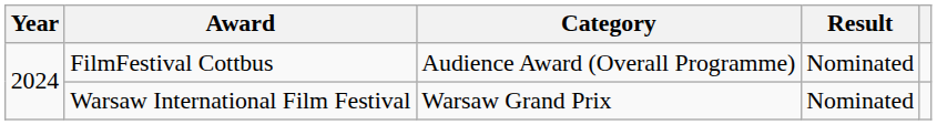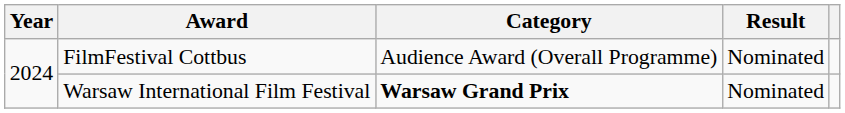Warsaw International Film Festival | Category: normal -> bold
